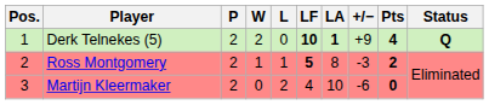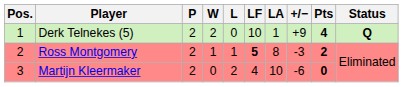Derk Telnekes (5) | LF: bold -> normal
Derk Telnekes (5) | LA: bold -> normal
